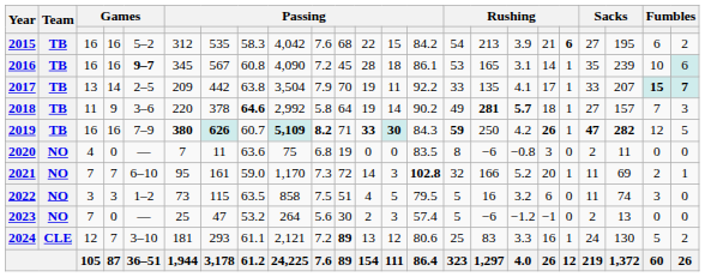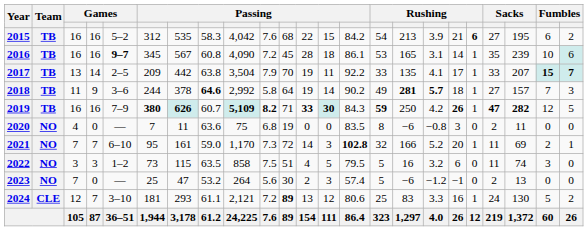2018 | column 6: 220 -> 244
